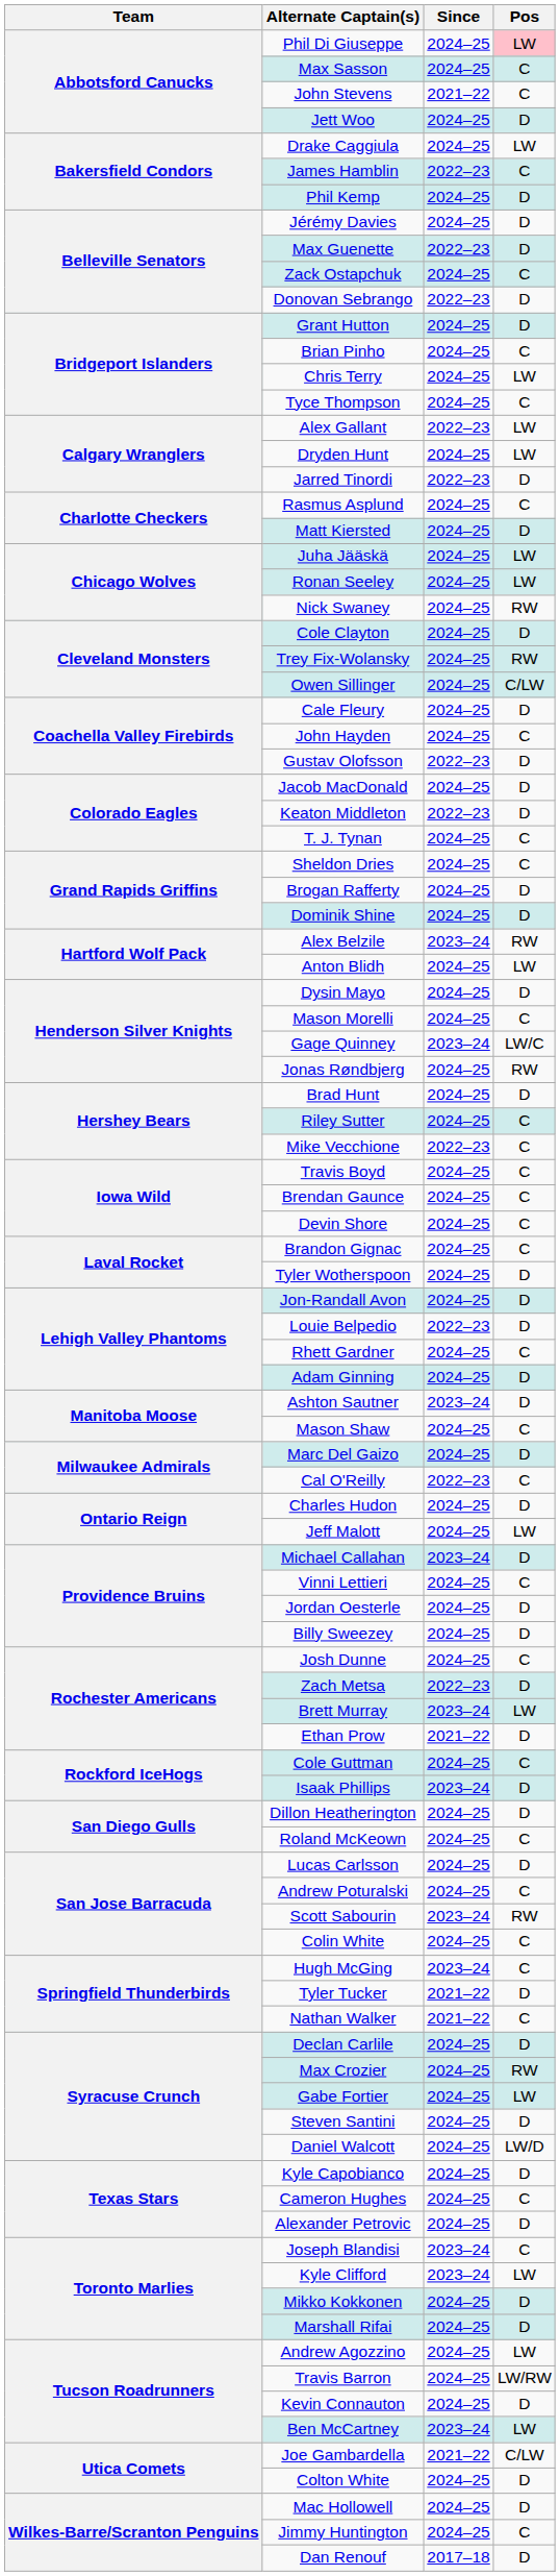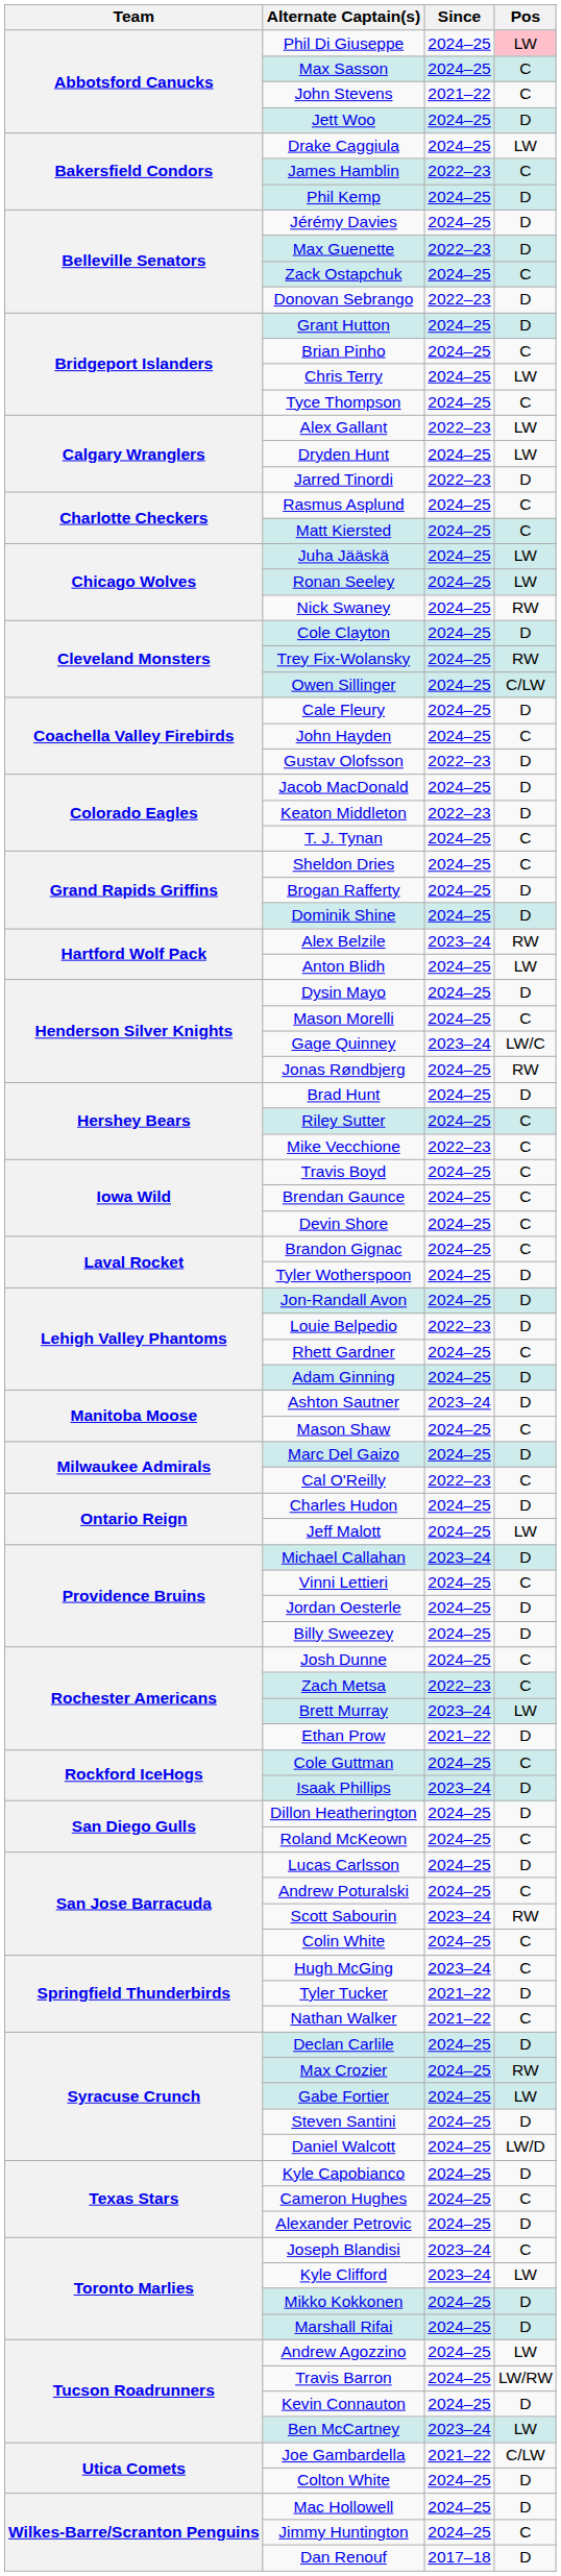Matt Kiersted | Pos: D -> C
Zach Metsa | Pos: D -> C
